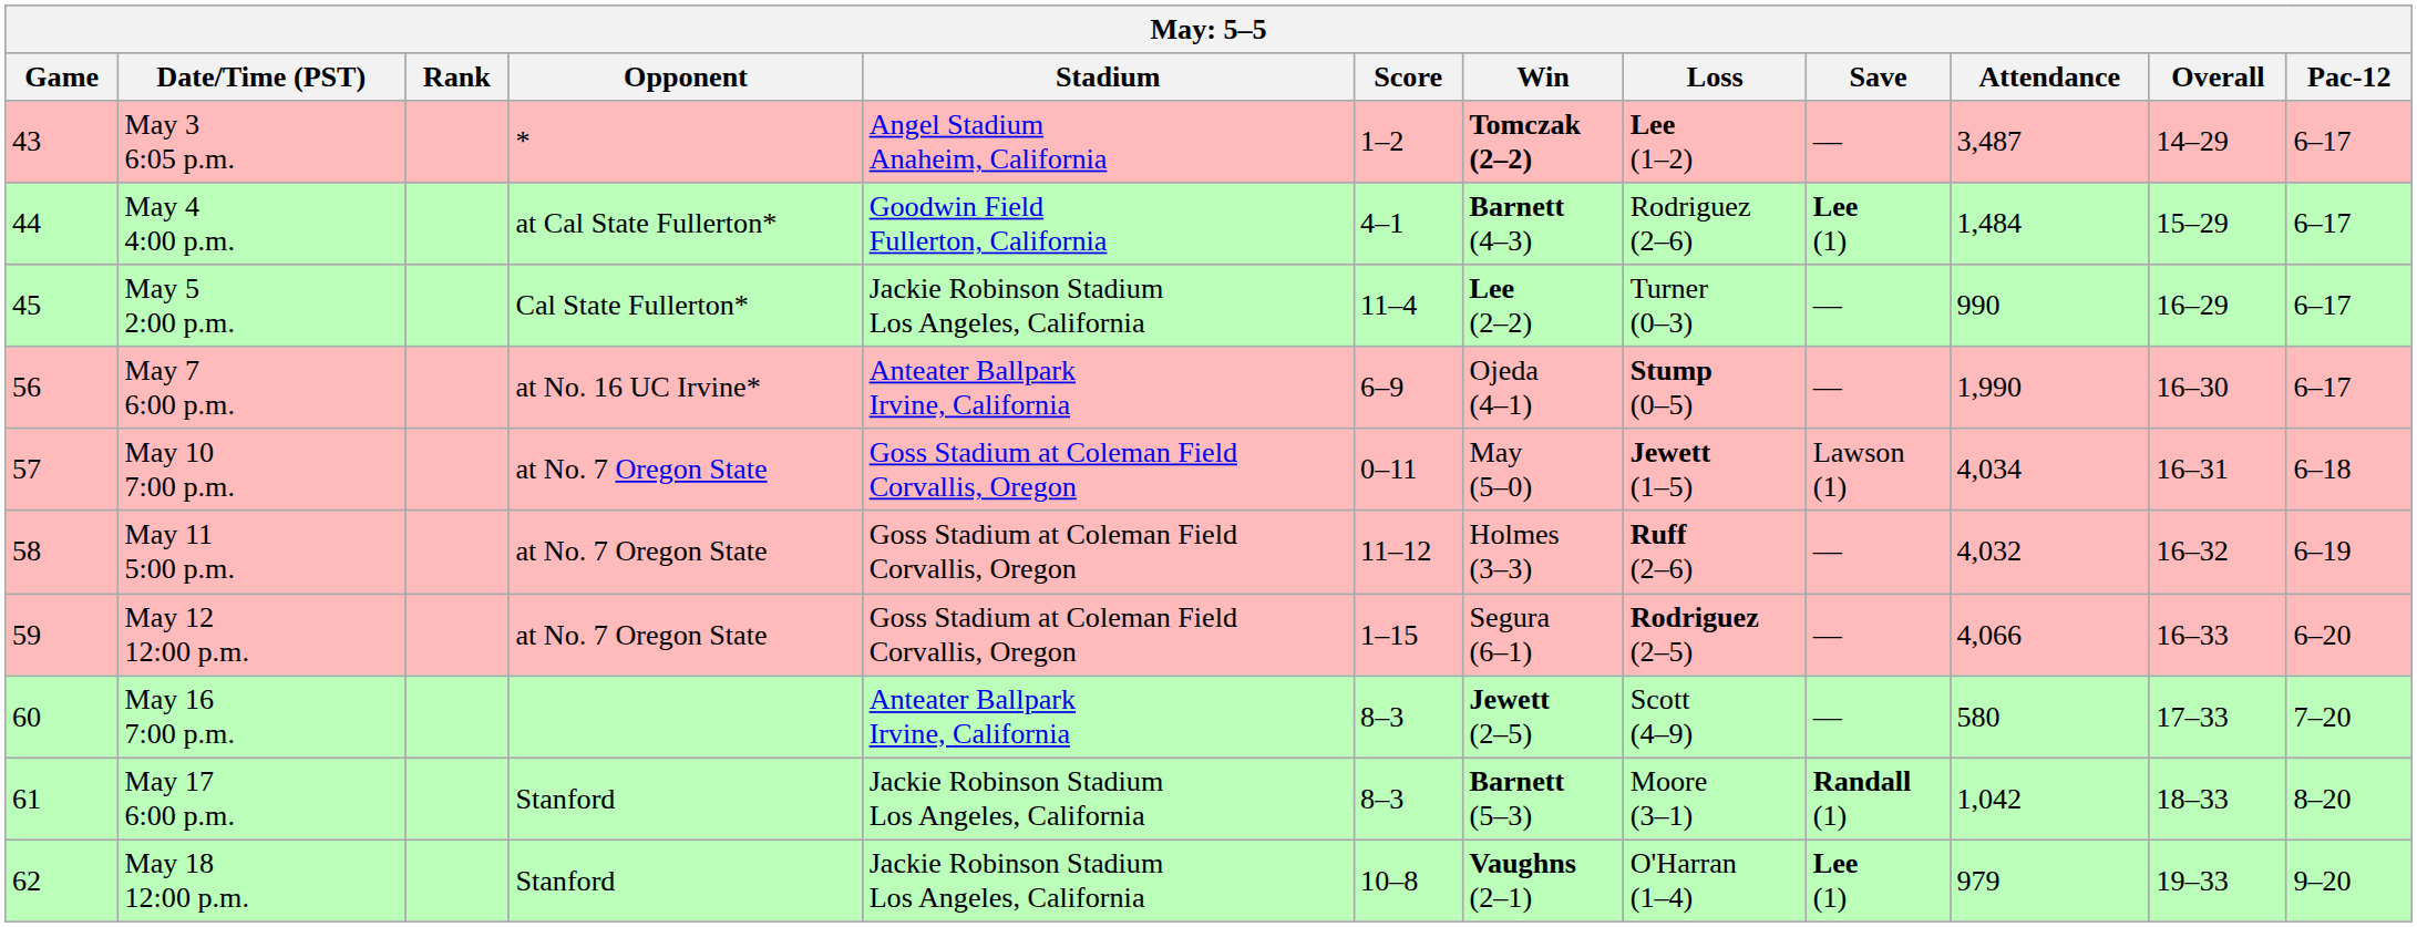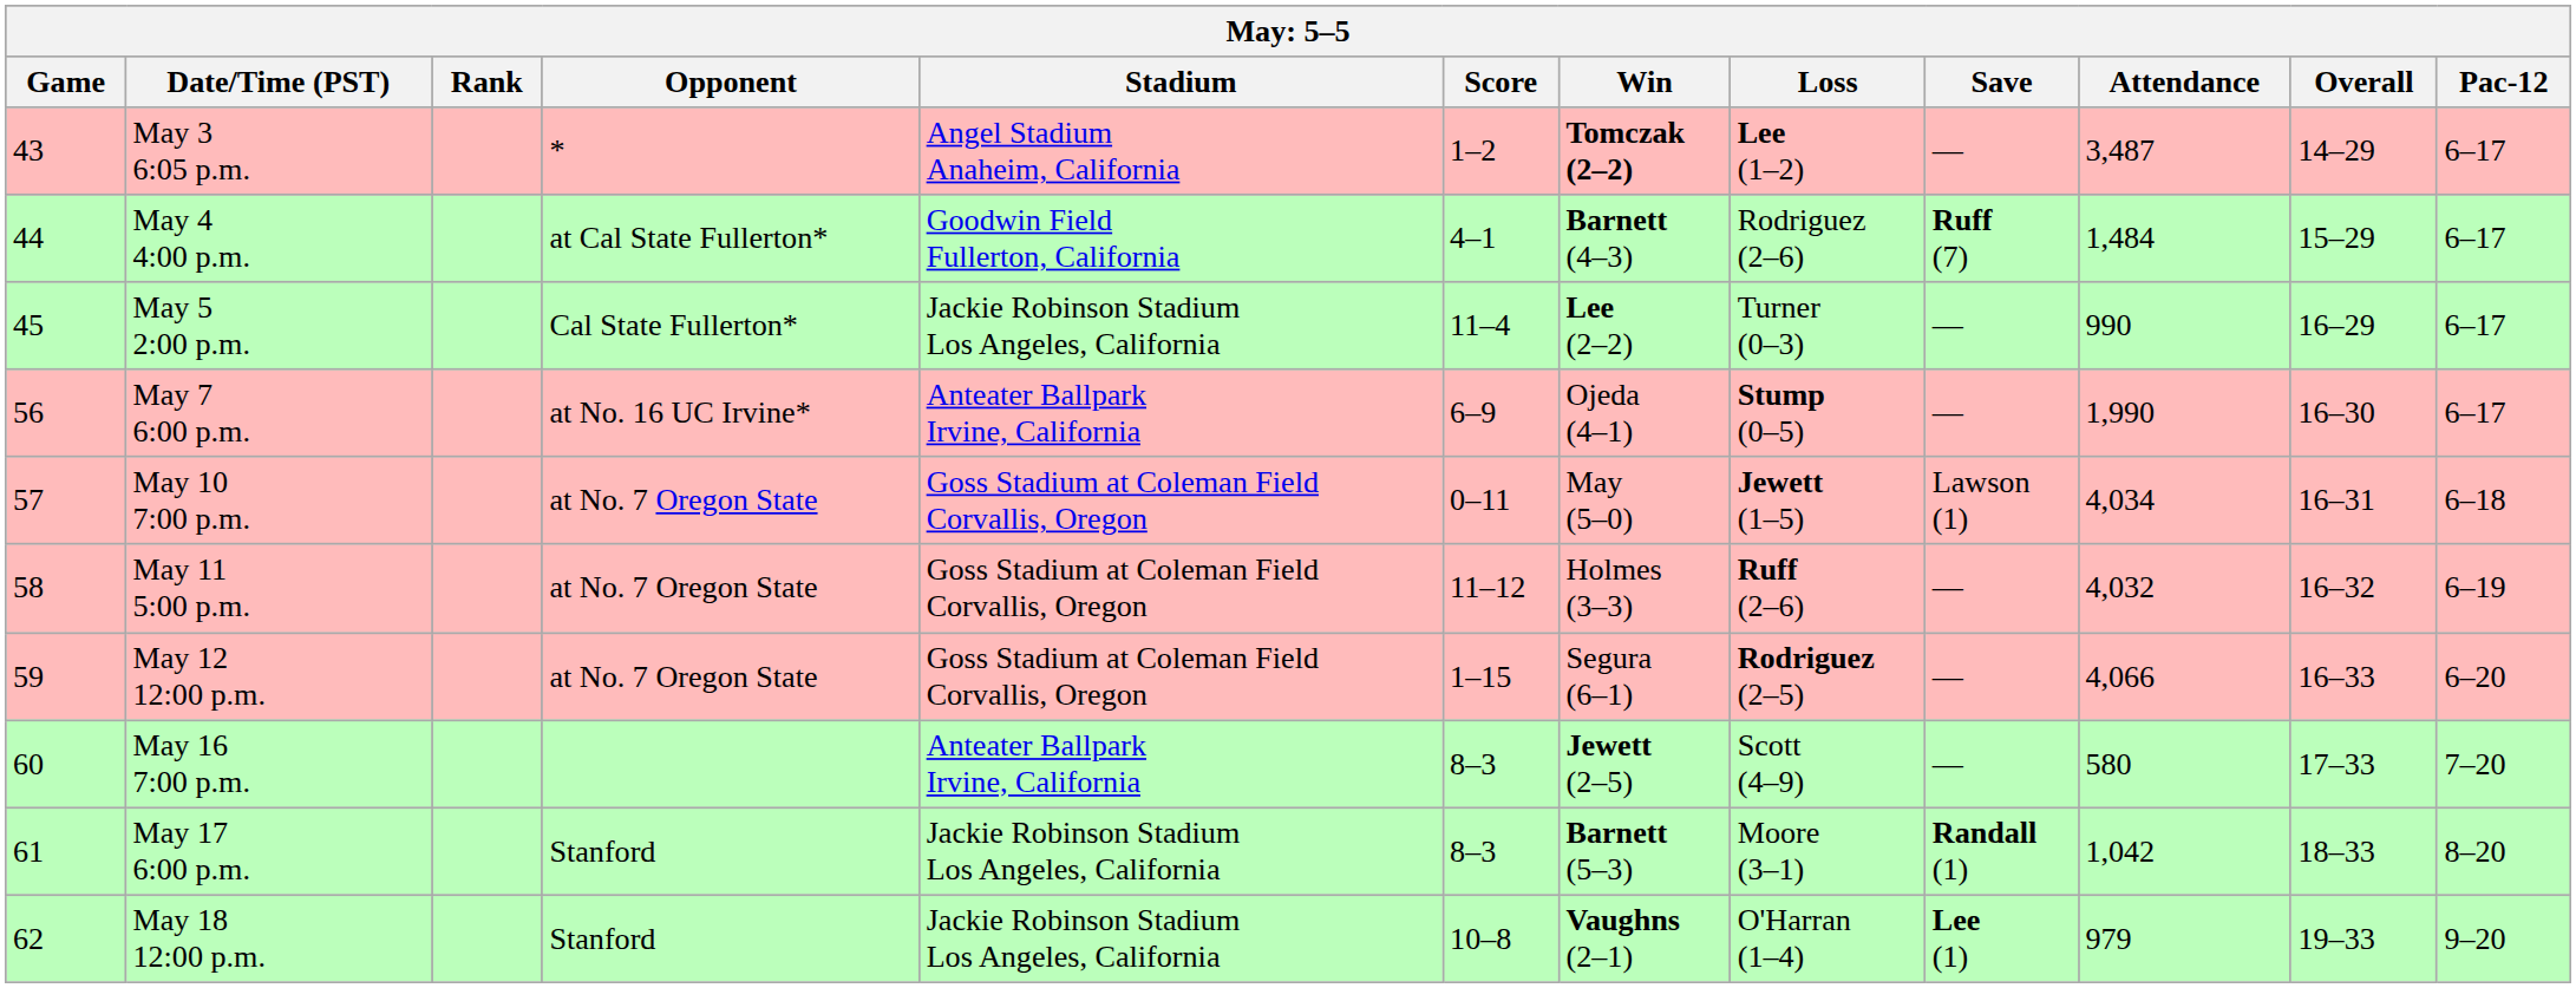May 4 4:00 p.m. | Save: Lee (1) -> Ruff (7)
